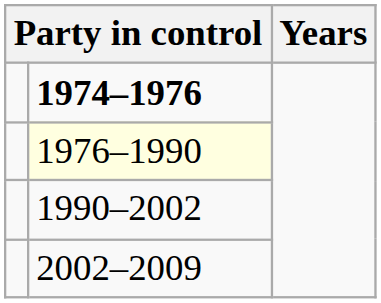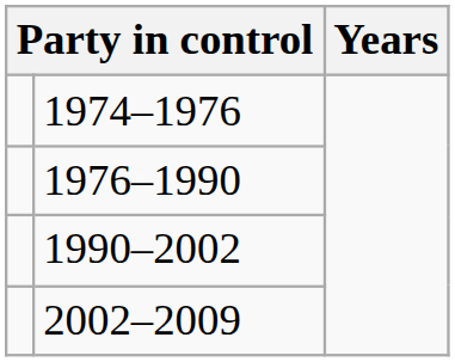1974–1976 | column 2: bold -> normal
1976–1990 | column 2: lightyellow background -> no background
